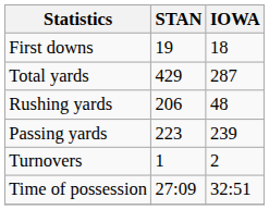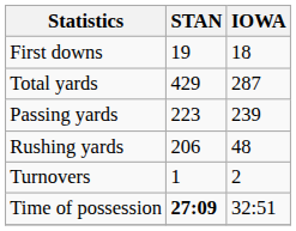rows swapped: Rushing yards <-> Passing yards
Time of possession | STAN: normal -> bold
